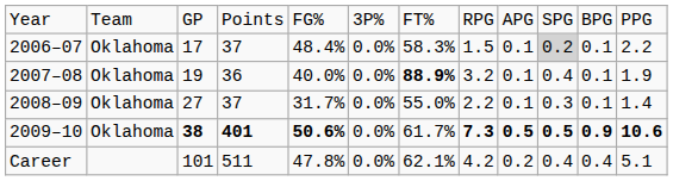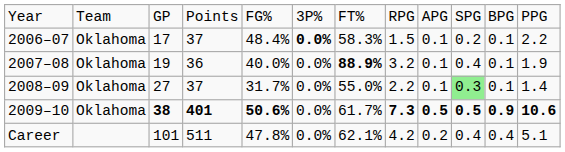2006–07 | column 6: normal -> bold
2006–07 | column 10: lightgrey background -> no background
2008–09 | column 10: no background -> lightgreen background
